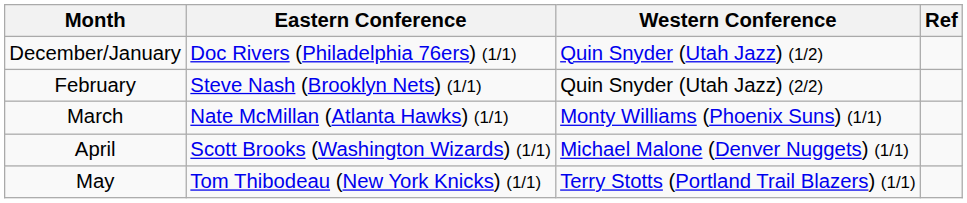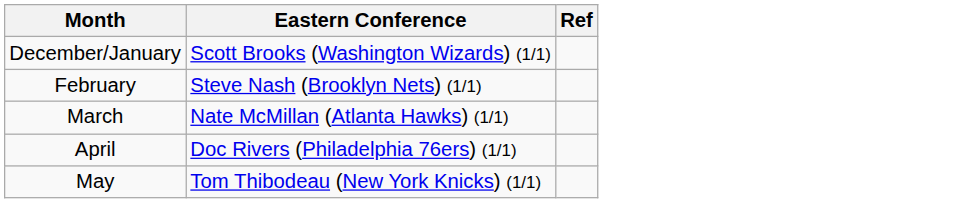- column: Western Conference | Quin Snyder (Utah Jazz) (1/2) | Quin Snyder (Utah Jazz) (2/2) | Monty Williams (Phoenix Suns) (1/1) | Michael Malone (Denver Nuggets) (1/1) | Terry Stotts (Portland Trail Blazers) (1/1)
December/January | Eastern Conference: Doc Rivers (Philadelphia 76ers) (1/1) -> Scott Brooks (Washington Wizards) (1/1)
April | Eastern Conference: Scott Brooks (Washington Wizards) (1/1) -> Doc Rivers (Philadelphia 76ers) (1/1)
